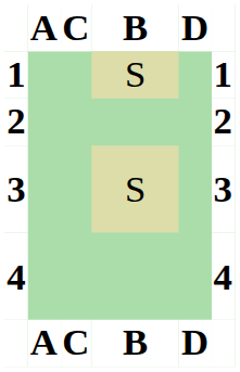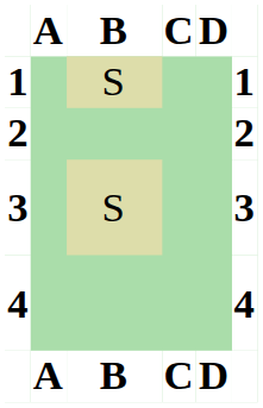columns swapped: B <-> C
